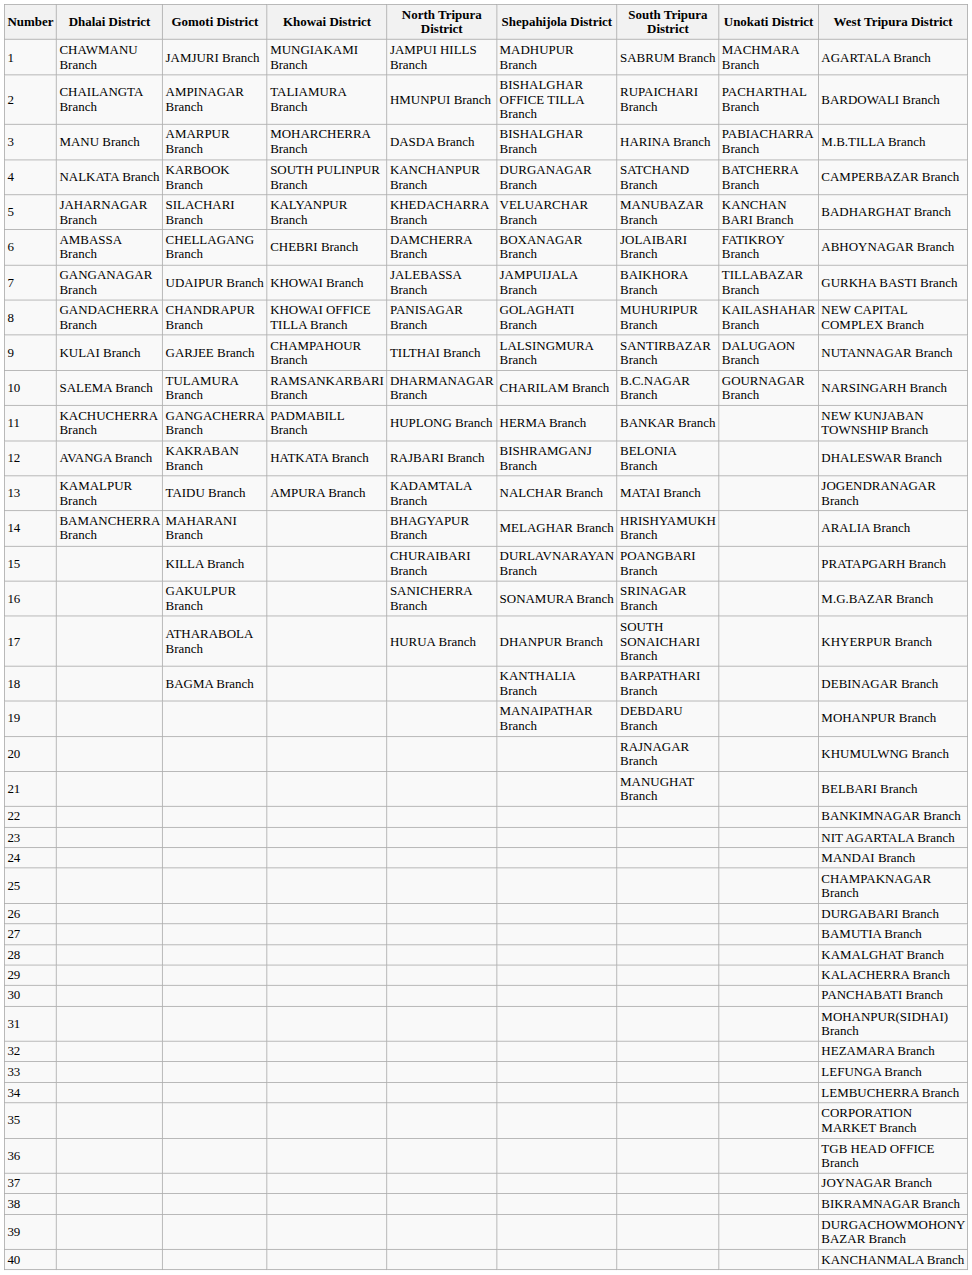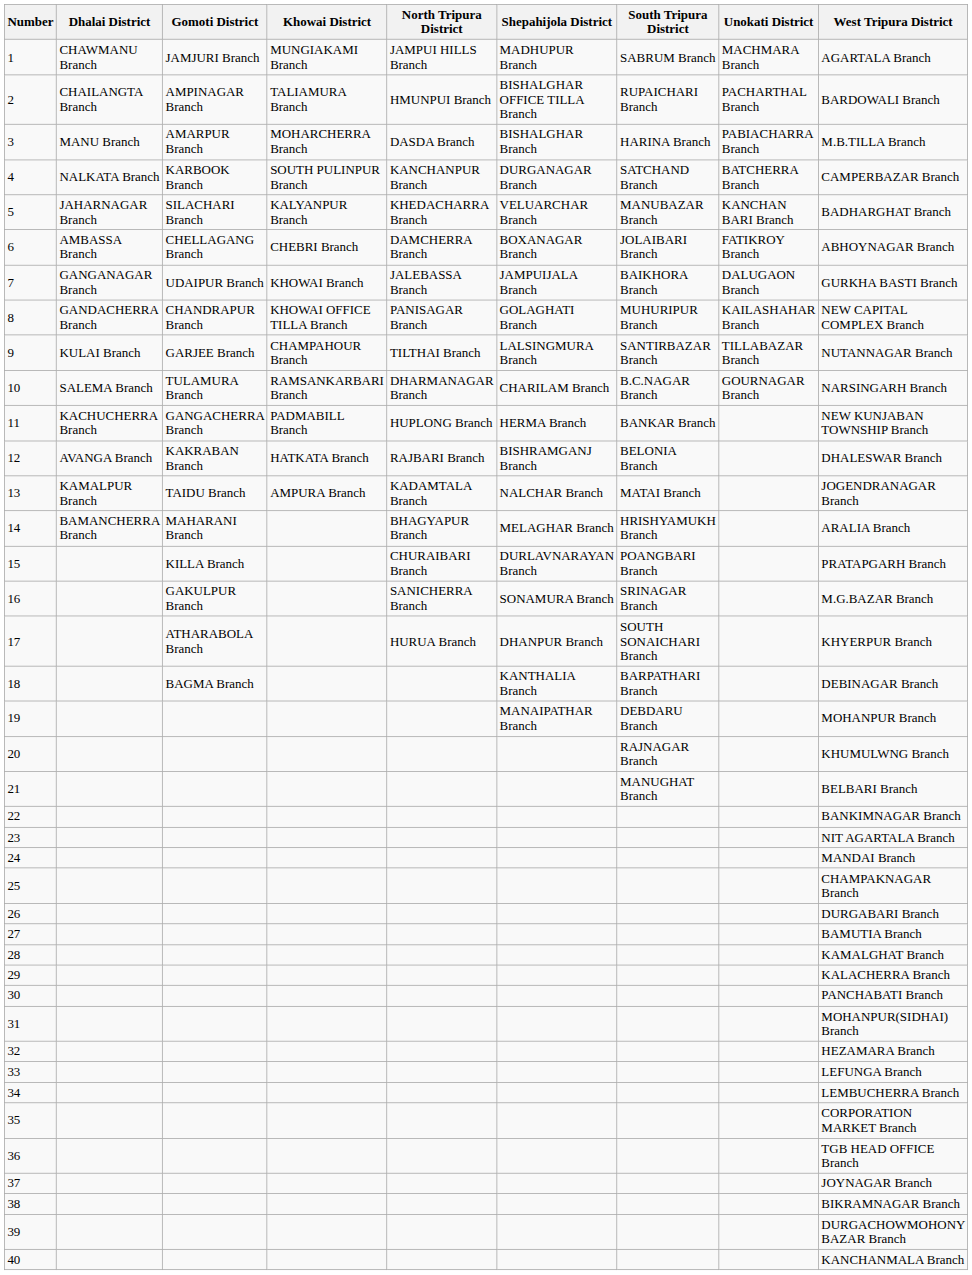7 | Unokati District: TILLABAZAR Branch -> DALUGAON Branch
9 | Unokati District: DALUGAON Branch -> TILLABAZAR Branch
